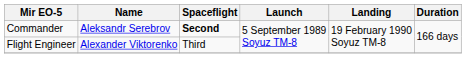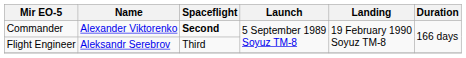Commander | Name: Aleksandr Serebrov -> Alexander Viktorenko
Flight Engineer | Name: Alexander Viktorenko -> Aleksandr Serebrov
